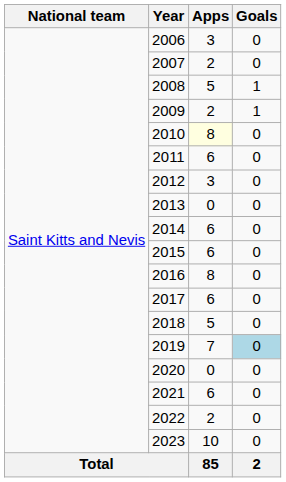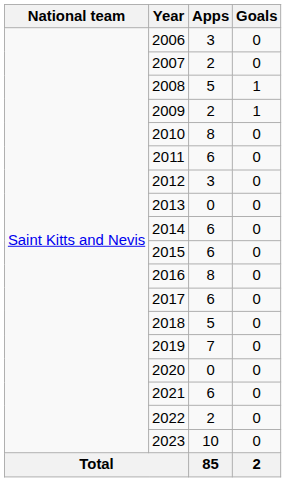2010 | Apps: lightyellow background -> no background
2019 | Goals: lightblue background -> no background
